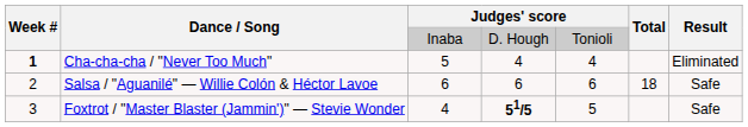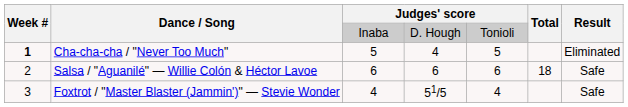Cha-cha-cha / "Never Too Much" | column 5: 4 -> 5
Foxtrot / "Master Blaster (Jammin')" — Stevie Wonder | column 4: bold -> normal
Foxtrot / "Master Blaster (Jammin')" — Stevie Wonder | column 5: 5 -> 4
